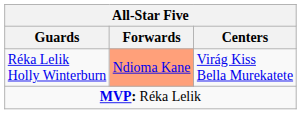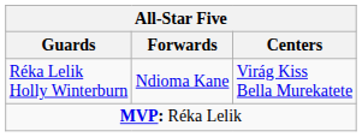Réka Lelik Holly Winterburn | Forwards: lightsalmon background -> no background
